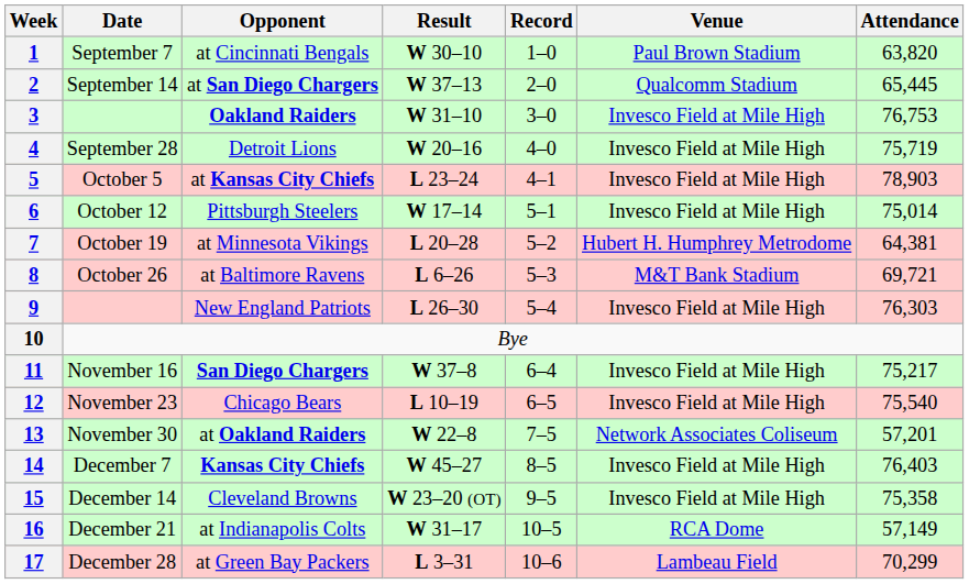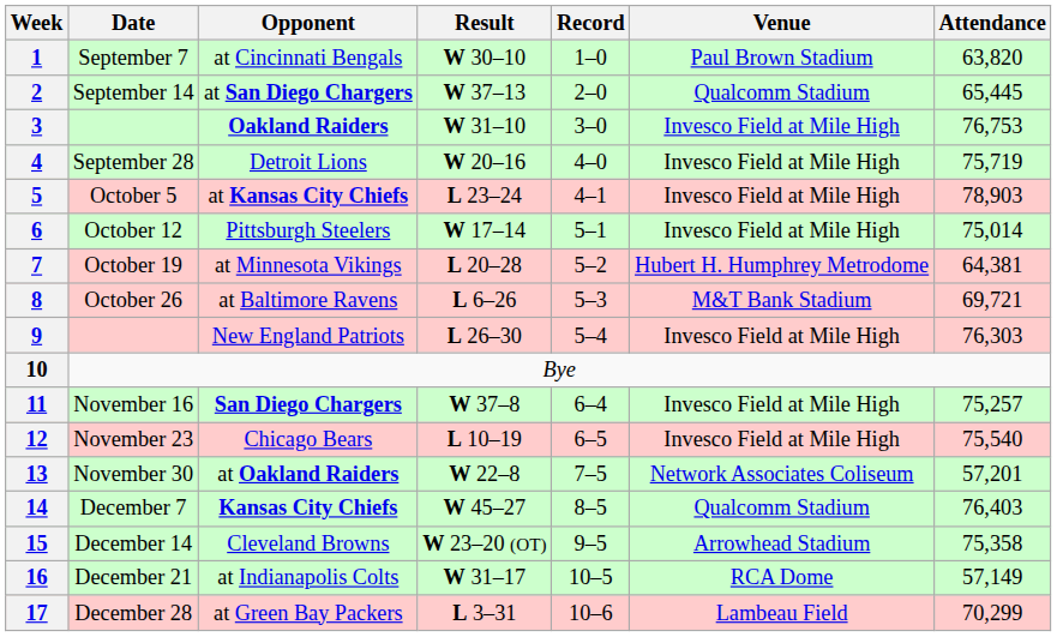11 | Attendance: 75,217 -> 75,257
14 | Venue: Invesco Field at Mile High -> Qualcomm Stadium
15 | Venue: Invesco Field at Mile High -> Arrowhead Stadium
